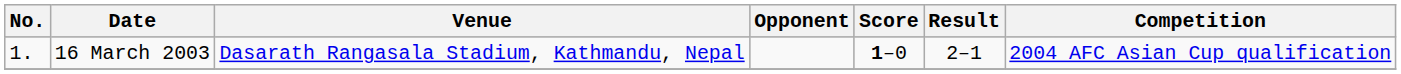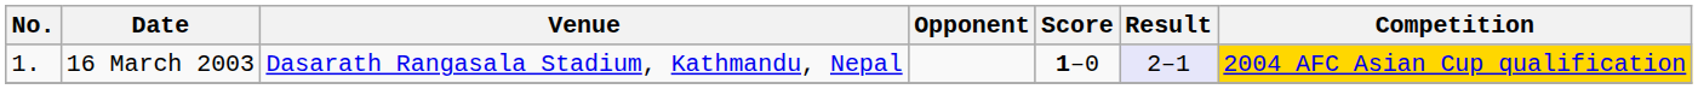16 March 2003 | Result: no background -> lavender background
16 March 2003 | Competition: no background -> gold background
